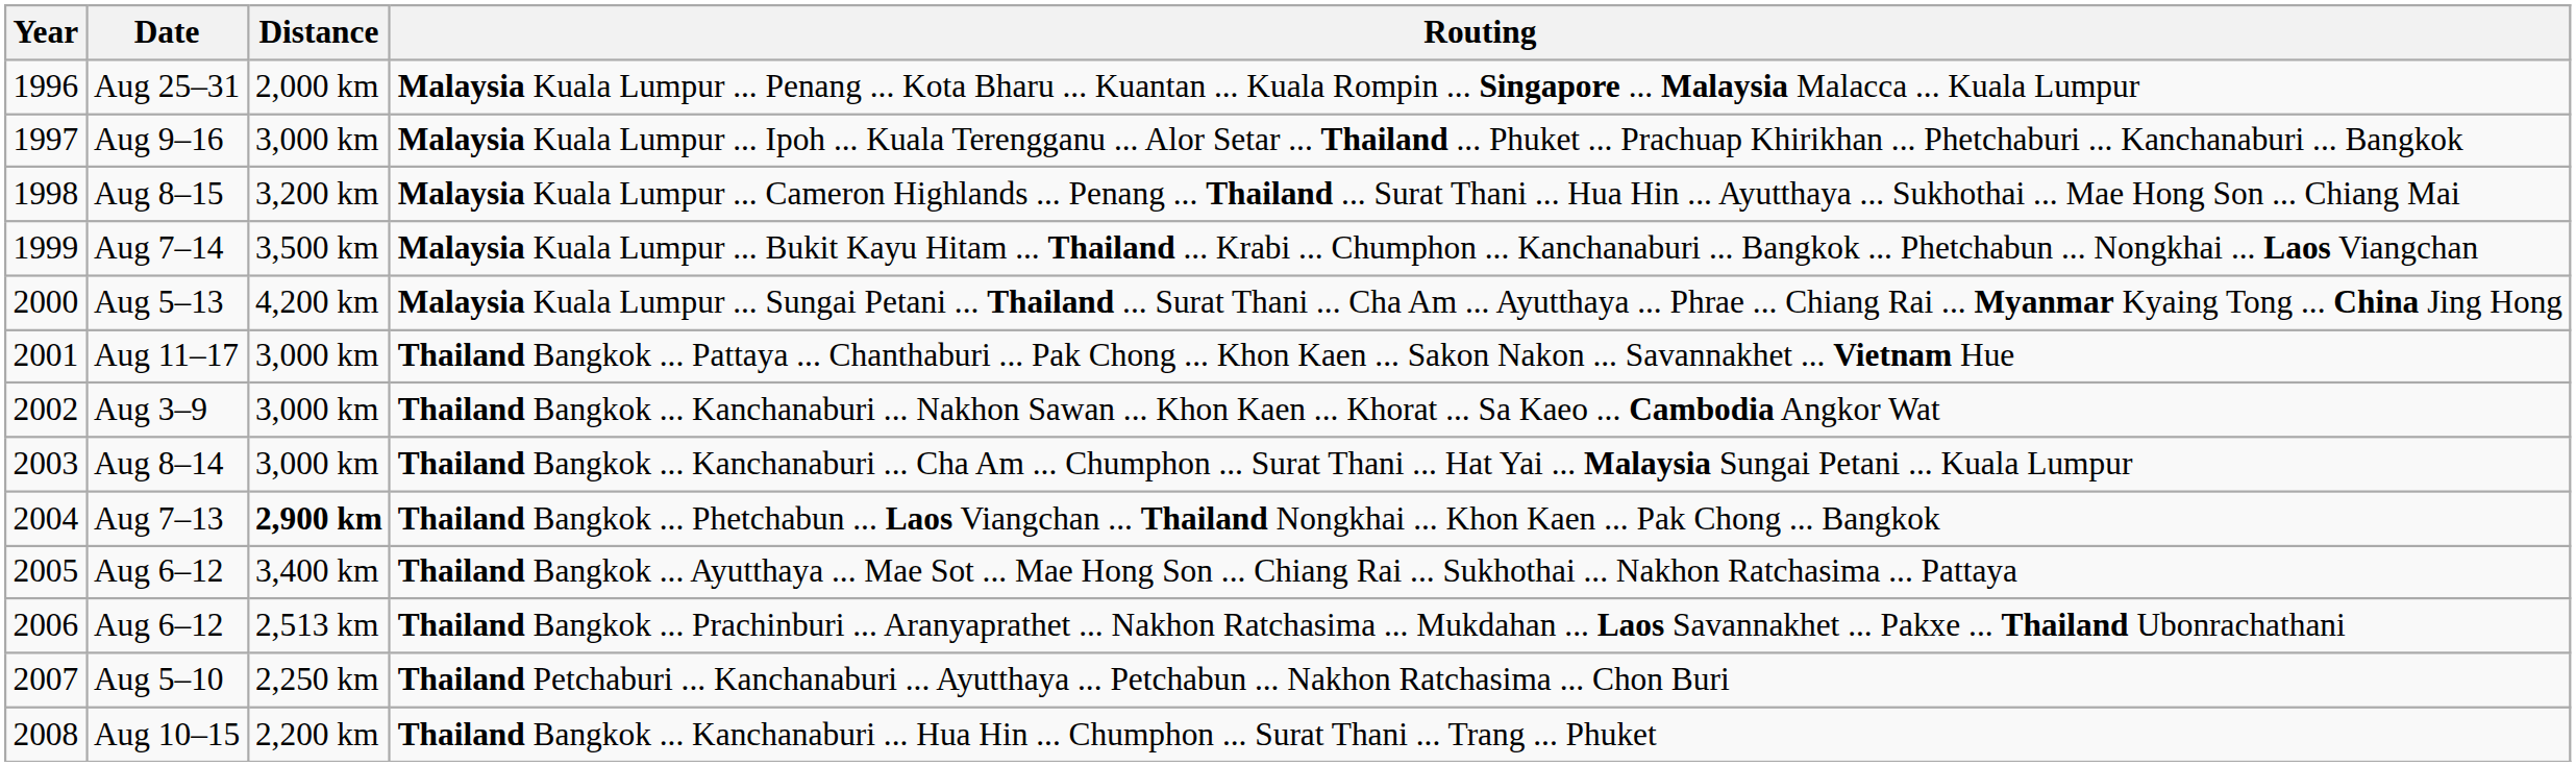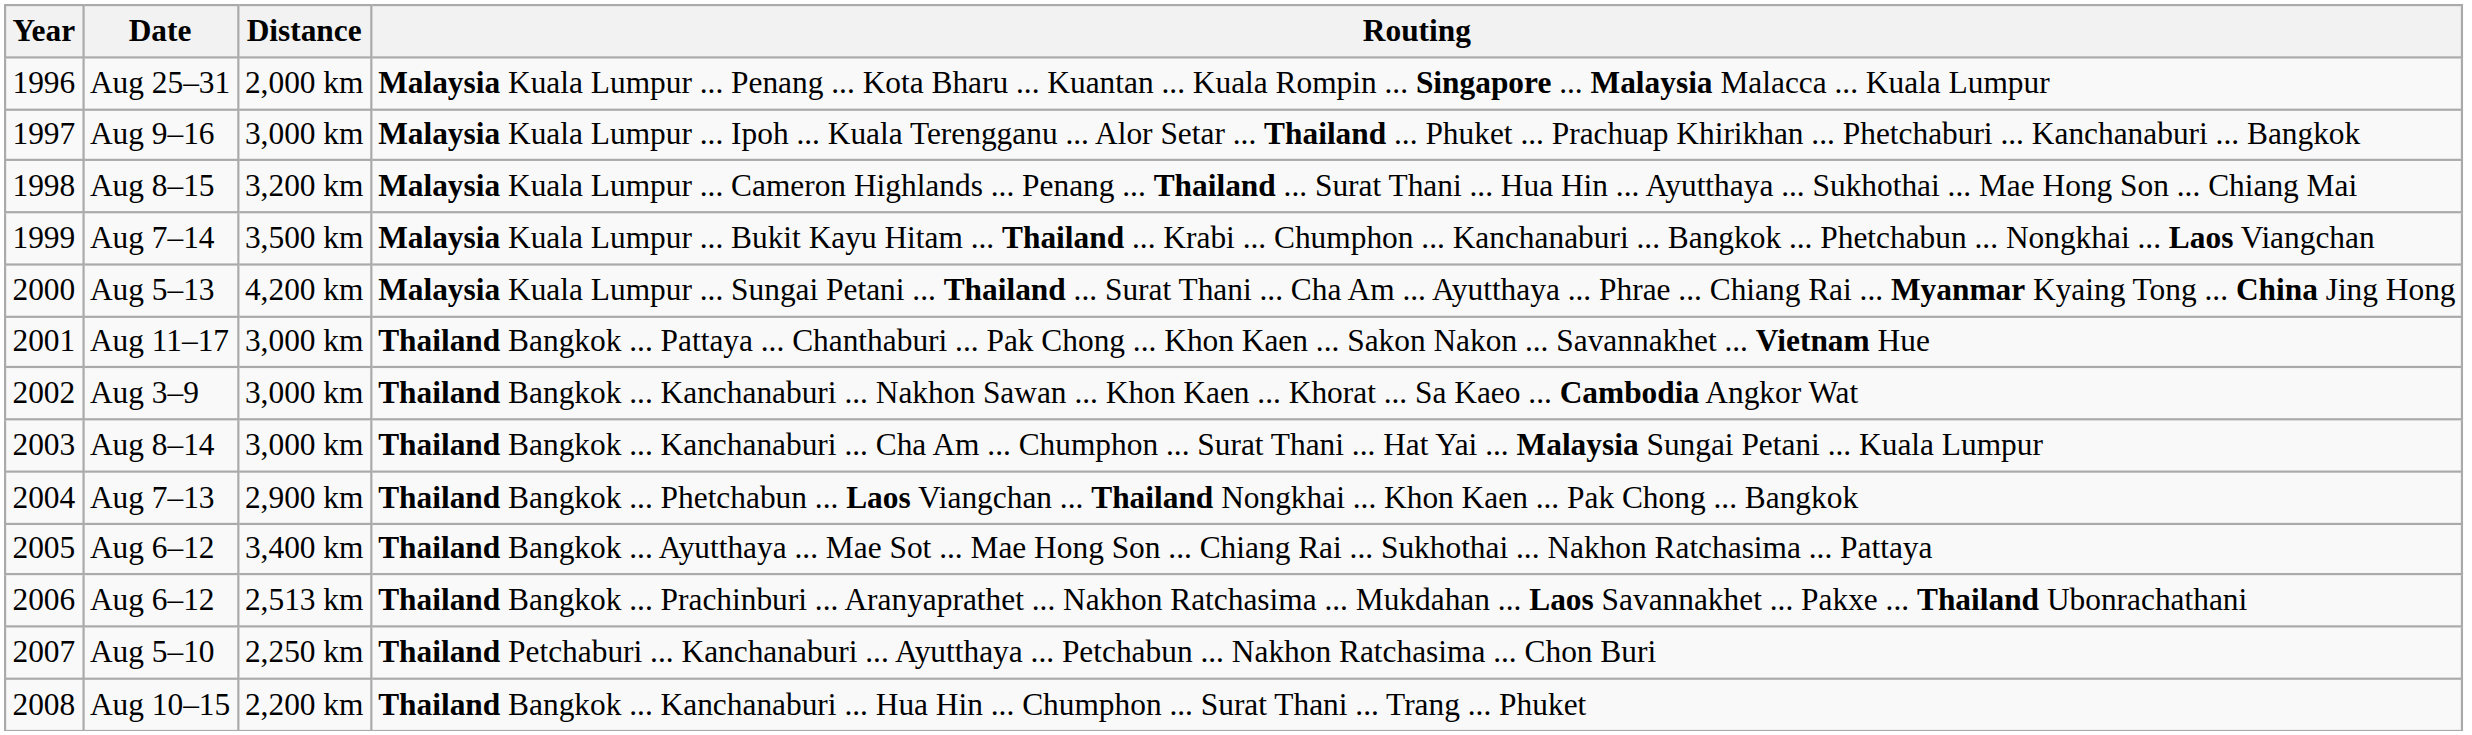row 10 | Distance: bold -> normal
